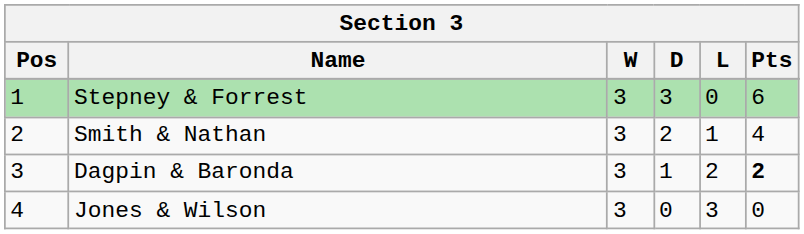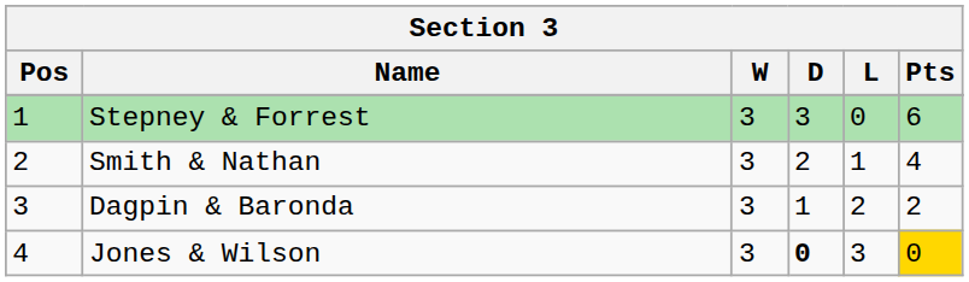Dagpin & Baronda | Pts: bold -> normal
Jones & Wilson | D: normal -> bold
Jones & Wilson | Pts: no background -> gold background
